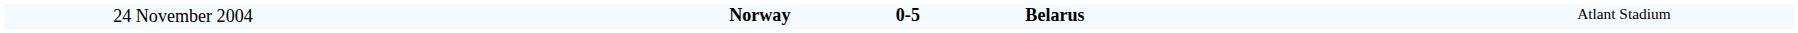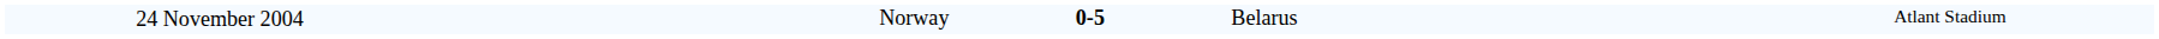Norway | column 2: bold -> normal
Norway | column 4: bold -> normal
